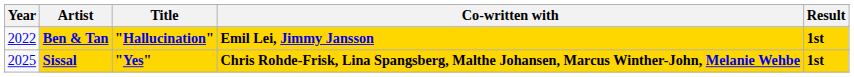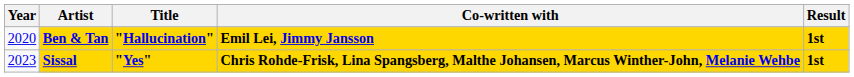Ben & Tan | Year: 2022 -> 2020
Sissal | Year: 2025 -> 2023
